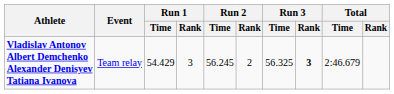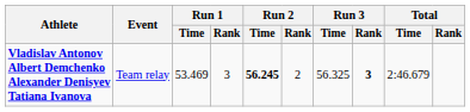row 3 | Run 1 / Time: 54.429 -> 53.469
row 3 | Run 2 / Time: normal -> bold
